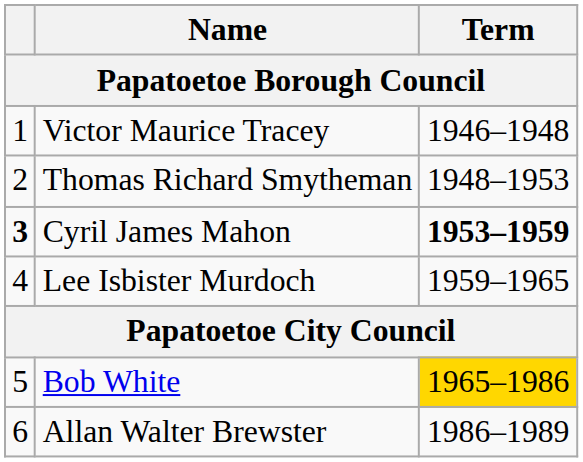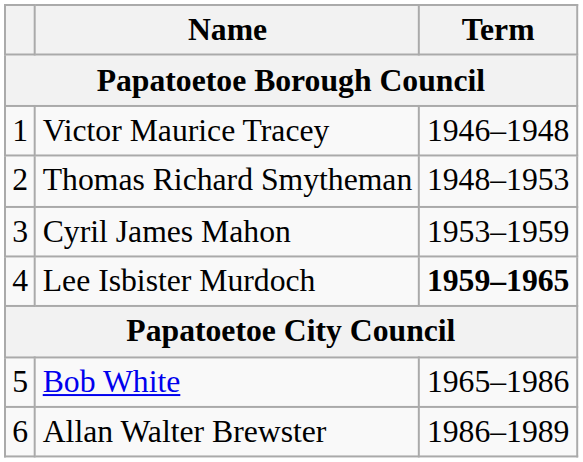Cyril James Mahon | column 1: bold -> normal
Cyril James Mahon | Term: bold -> normal
Lee Isbister Murdoch | Term: normal -> bold
Bob White | Term: gold background -> no background
